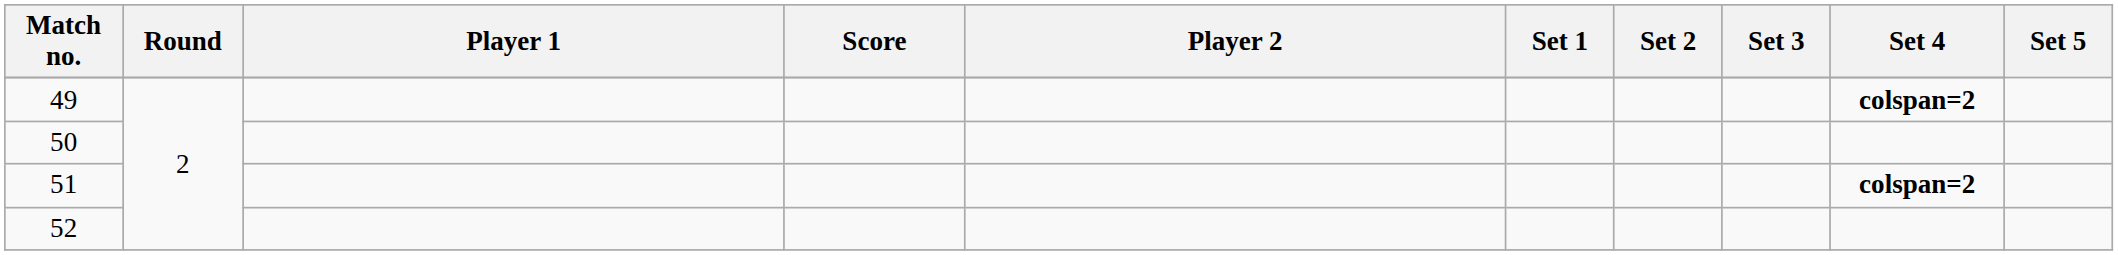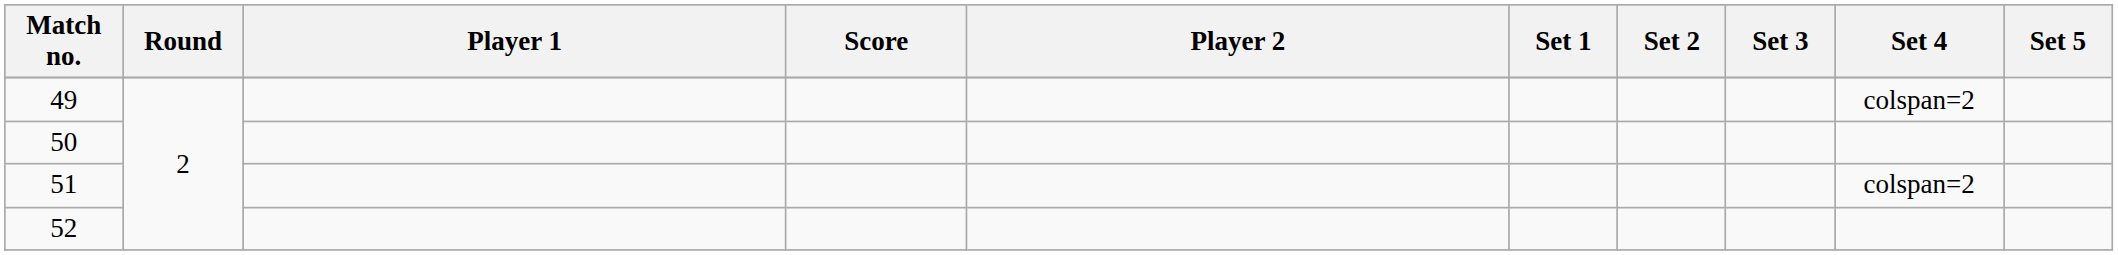49 | Set 4: bold -> normal
51 | Set 4: bold -> normal
